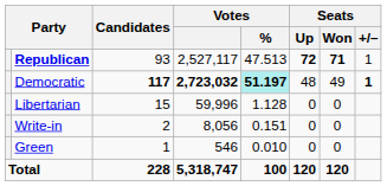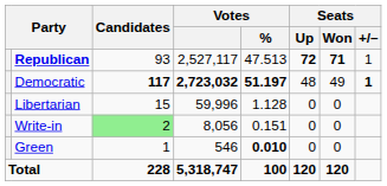Democratic | Votes / %: paleturquoise background -> no background
Write-in | Candidates: no background -> lightgreen background
Green | Votes / %: normal -> bold
